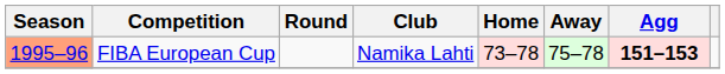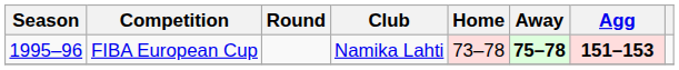FIBA European Cup | Season: lightsalmon background -> no background
FIBA European Cup | Away: normal -> bold
